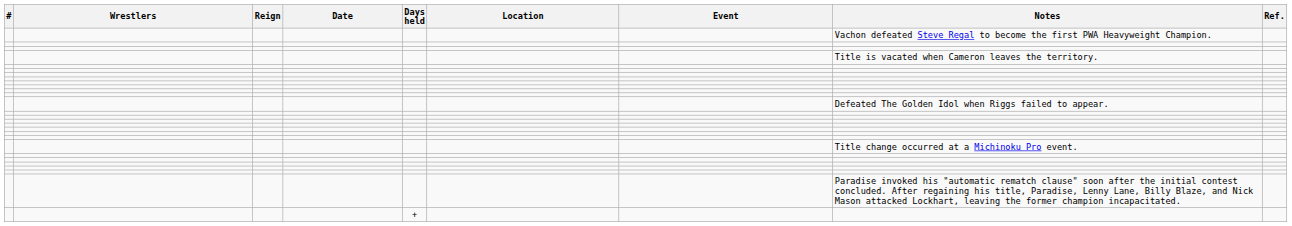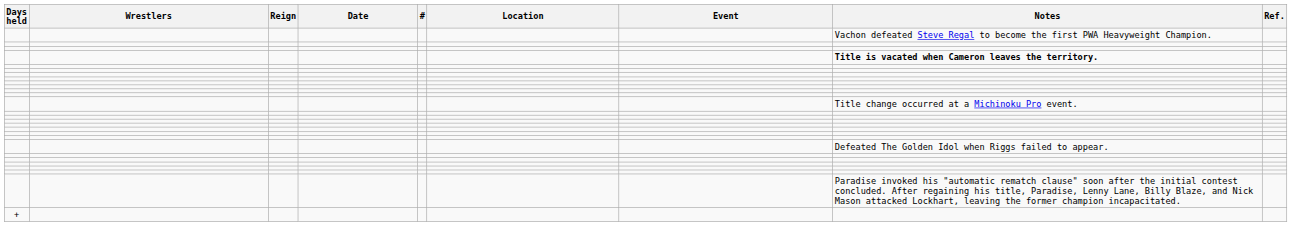columns swapped: # <-> Days held
row 5 | Notes: normal -> bold
row 14 | Notes: Defeated The Golden Idol when Riggs failed to appear. -> Title change occurred at a Michinoku Pro event.
row 22 | Notes: Title change occurred at a Michinoku Pro event. -> Defeated The Golden Idol when Riggs failed to appear.
